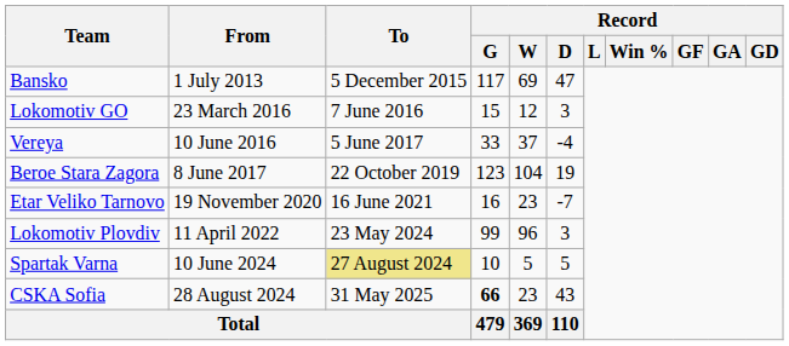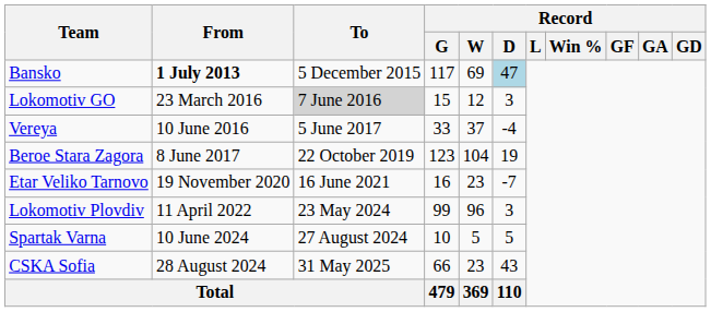Bansko | From: normal -> bold
Bansko | Record / D: no background -> lightblue background
Lokomotiv GO | To: no background -> lightgrey background
Spartak Varna | To: khaki background -> no background
CSKA Sofia | Record / G: bold -> normal
